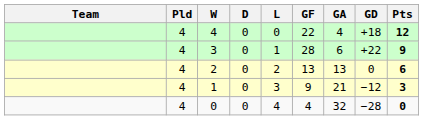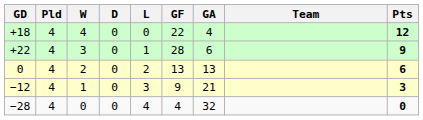columns swapped: Team <-> GD
